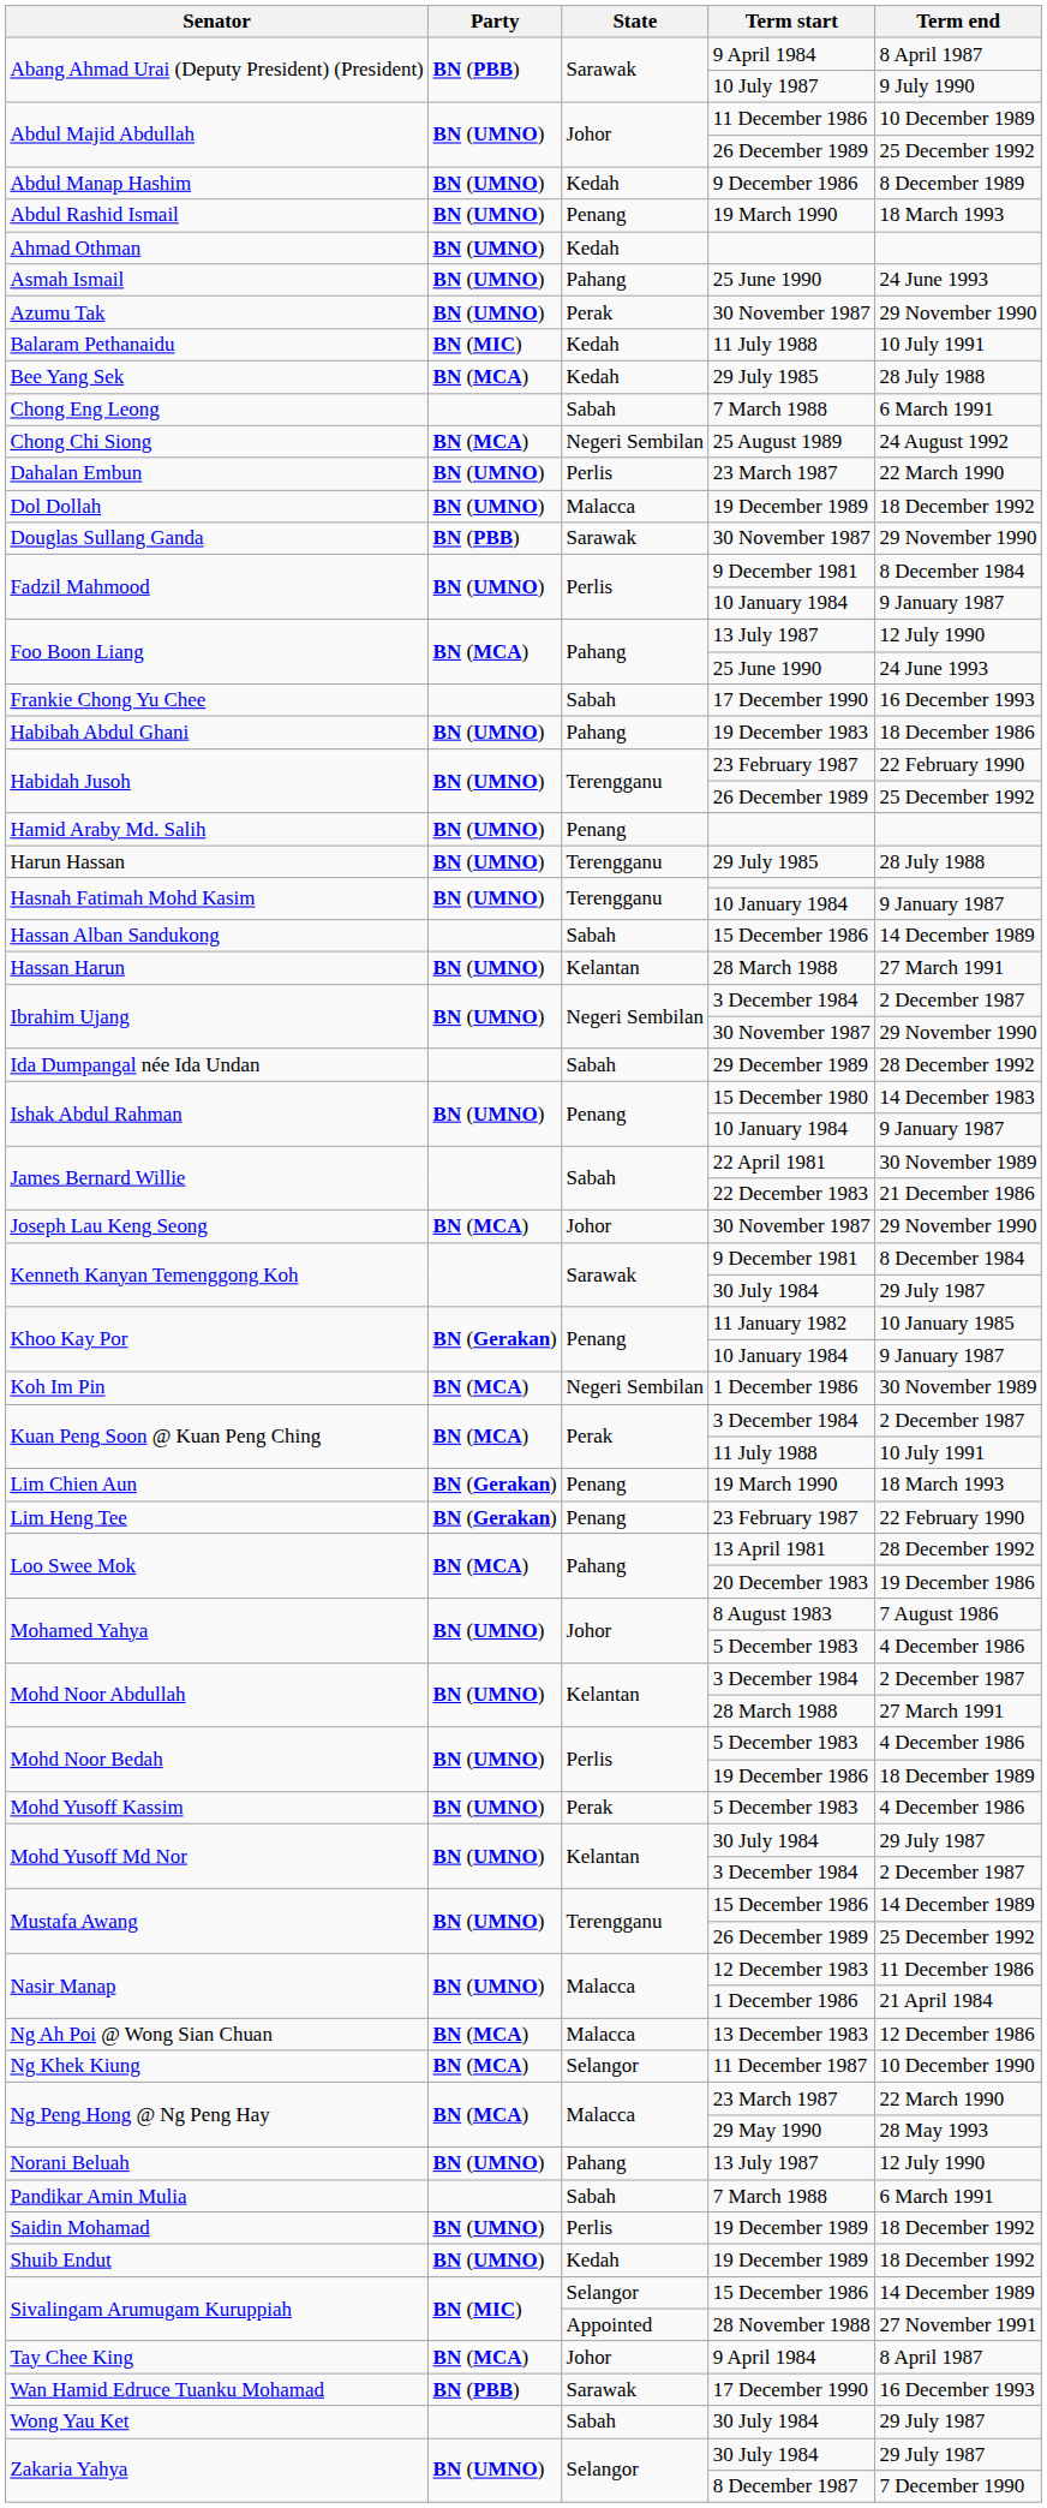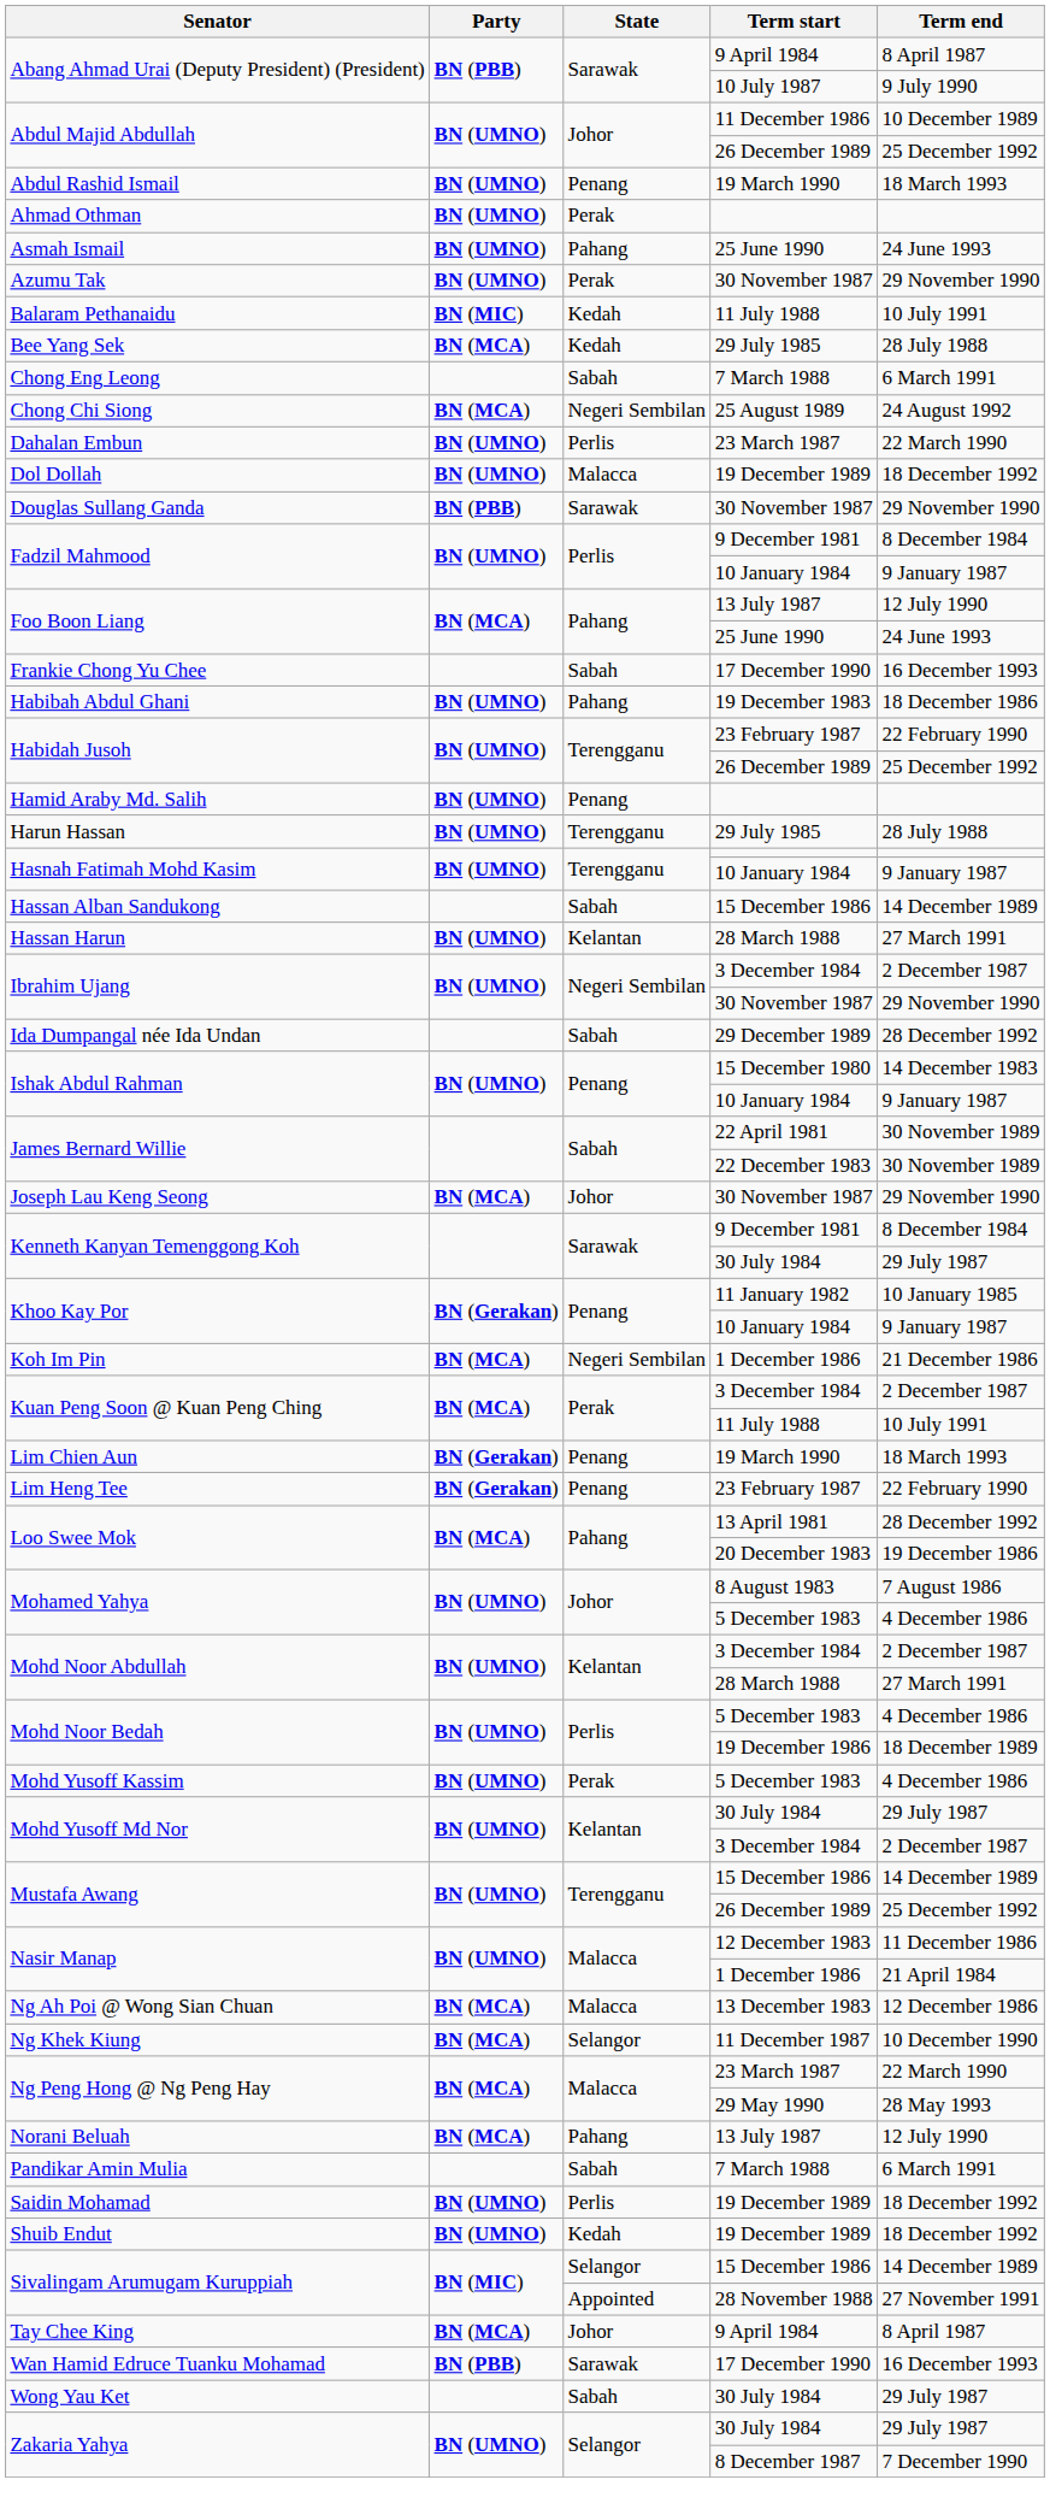- row: Abdul Manap Hashim | BN (UMNO) | Kedah | 9 December 1986 | 8 December 1989
Ahmad Othman | State: Kedah -> Perak
James Bernard Willie / 22 December 1983 | Term end: 21 December 1986 -> 30 November 1989
Koh Im Pin | Term end: 30 November 1989 -> 21 December 1986
Norani Beluah | Party: BN (UMNO) -> BN (MCA)
